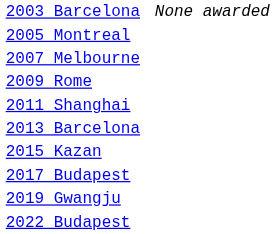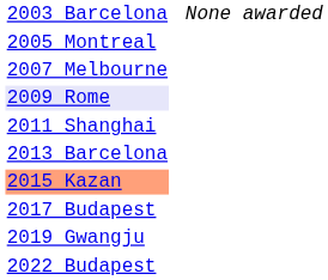2009 Rome | column 1: no background -> lavender background
2015 Kazan | column 1: no background -> lightsalmon background
